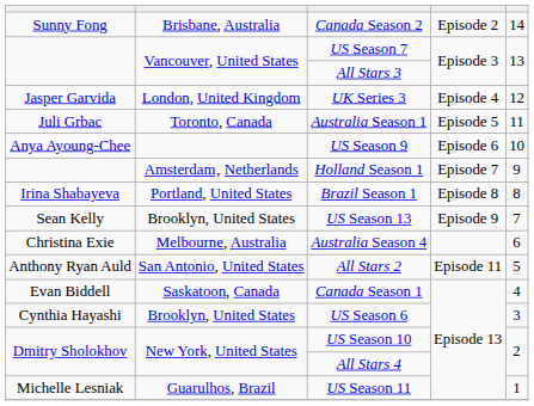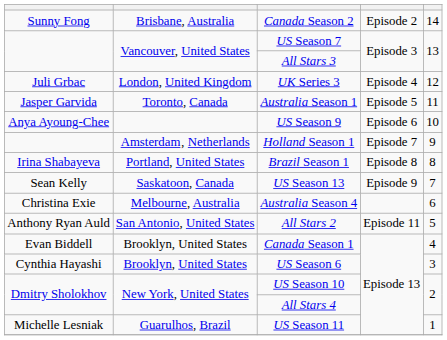UK Series 3 | column 1: Jasper Garvida -> Juli Grbac
Australia Season 1 | column 1: Juli Grbac -> Jasper Garvida
US Season 13 | column 2: Brooklyn, United States -> Saskatoon, Canada
Canada Season 1 | column 2: Saskatoon, Canada -> Brooklyn, United States
